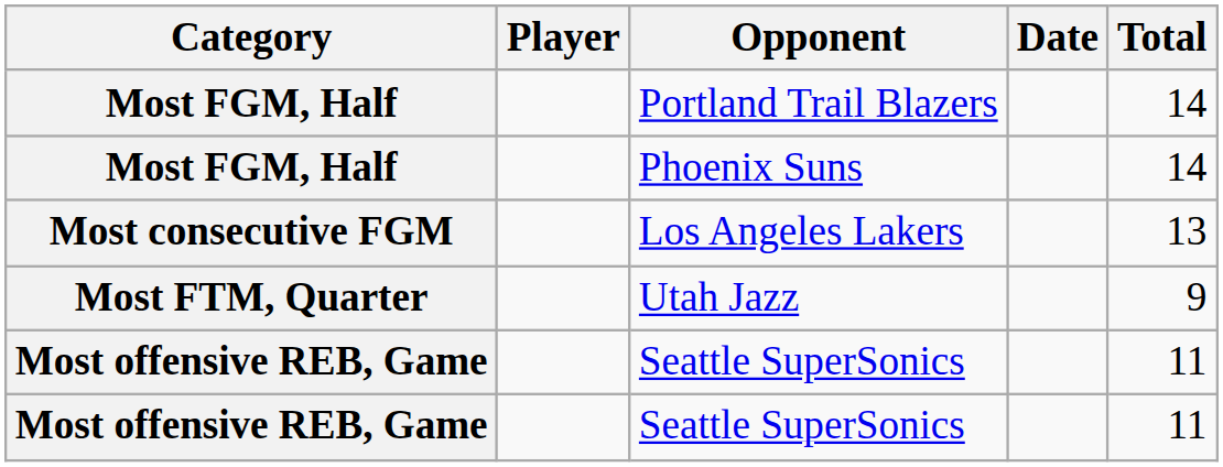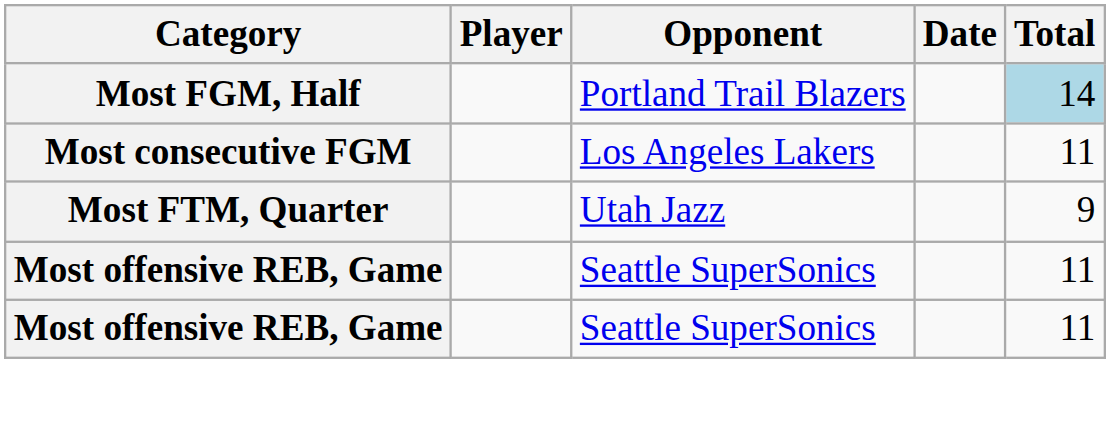Portland Trail Blazers | Total: no background -> lightblue background
- row: Most FGM, Half | Phoenix Suns | 14
Los Angeles Lakers | Total: 13 -> 11
